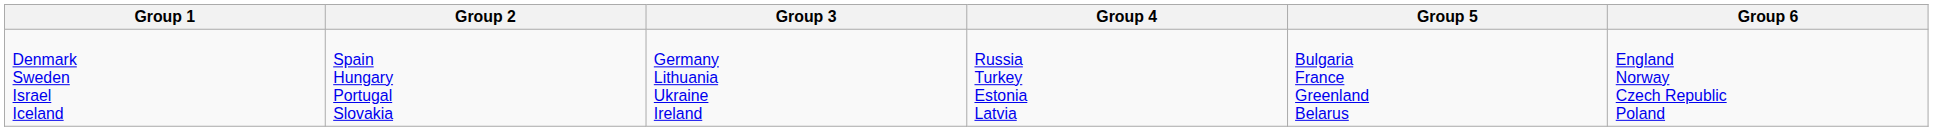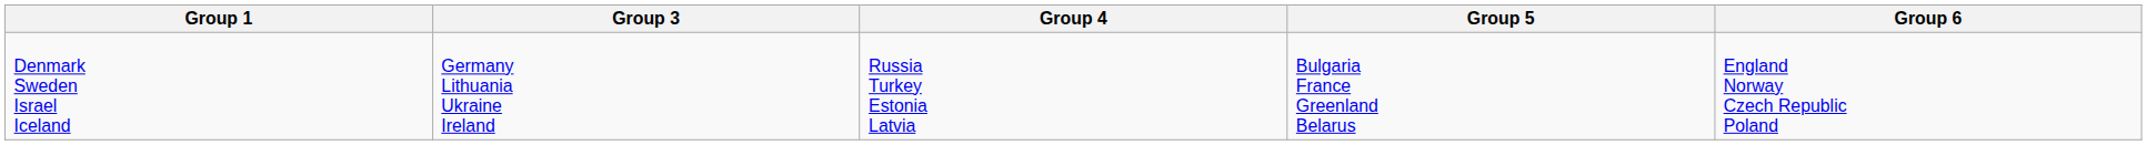- column: Group 2 | Spain Hungary Portugal Slovakia
